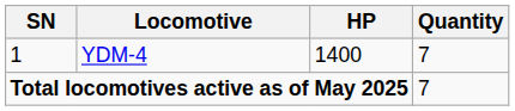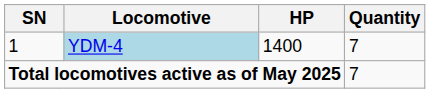1 | Locomotive: no background -> lightblue background
